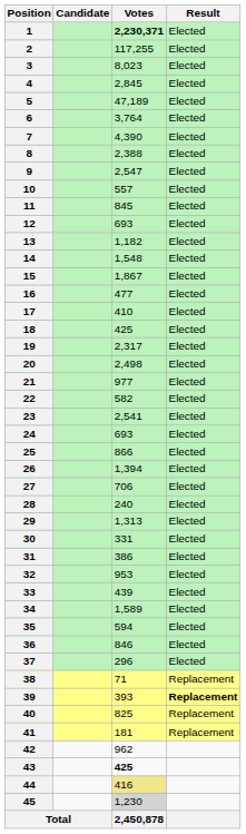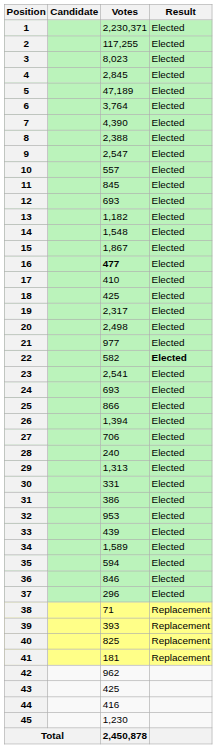1 | Votes: bold -> normal
16 | Votes: normal -> bold
22 | Result: normal -> bold
39 | Result: bold -> normal
43 | Votes: bold -> normal
44 | Votes: khaki background -> no background
45 | Votes: lightgrey background -> no background
